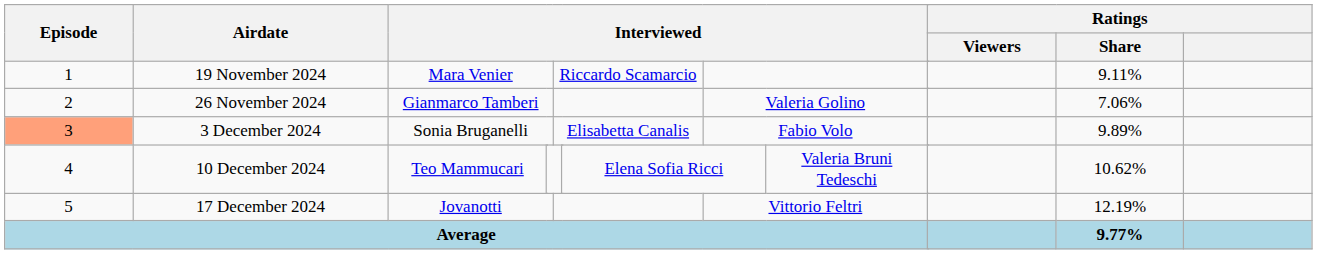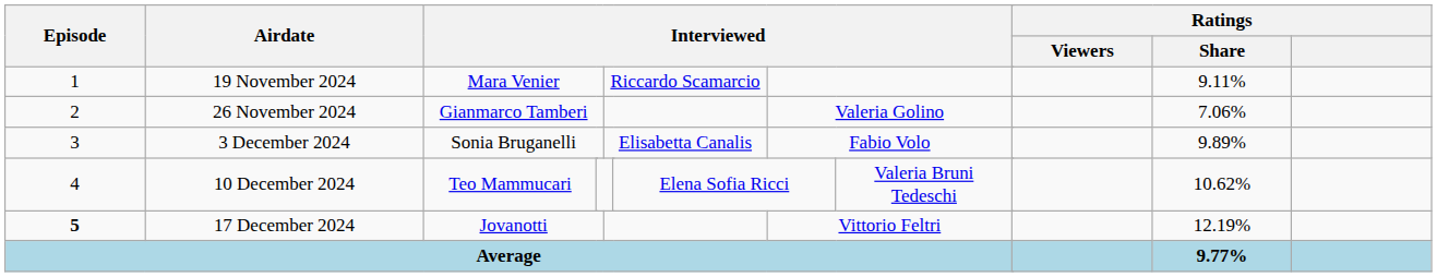3 December 2024 | Episode: lightsalmon background -> no background
17 December 2024 | Episode: normal -> bold
